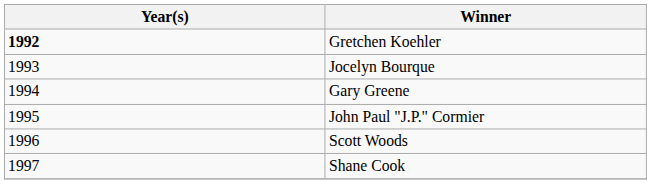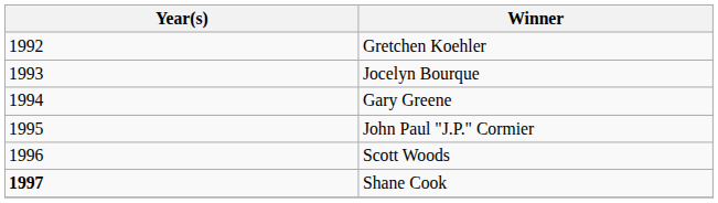Gretchen Koehler | Year(s): bold -> normal
Shane Cook | Year(s): normal -> bold
